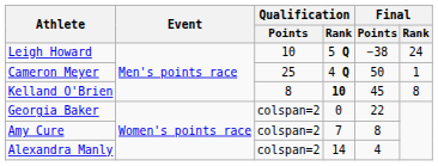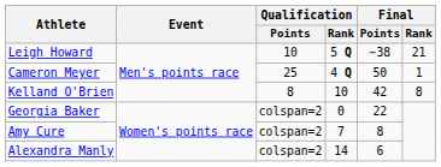Leigh Howard | Final / Rank: 24 -> 21
Kelland O'Brien | Qualification / Rank: bold -> normal
Kelland O'Brien | Final / Points: 45 -> 42
Alexandra Manly | Final / Points: 4 -> 6
